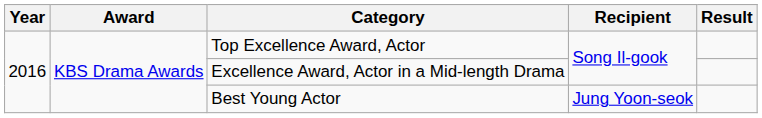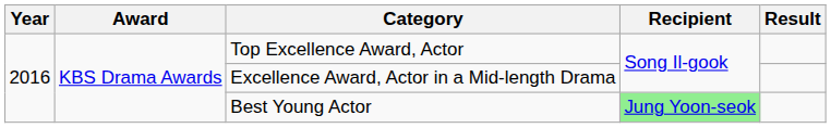Best Young Actor | Recipient: no background -> lightgreen background
